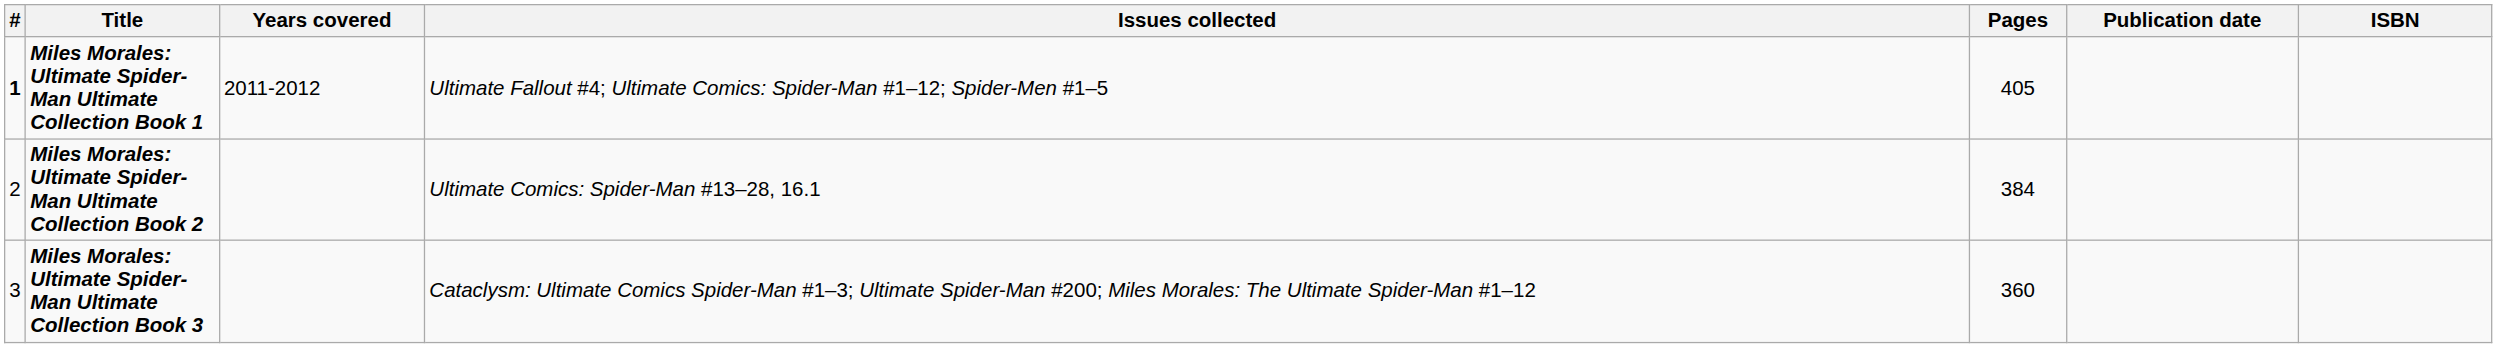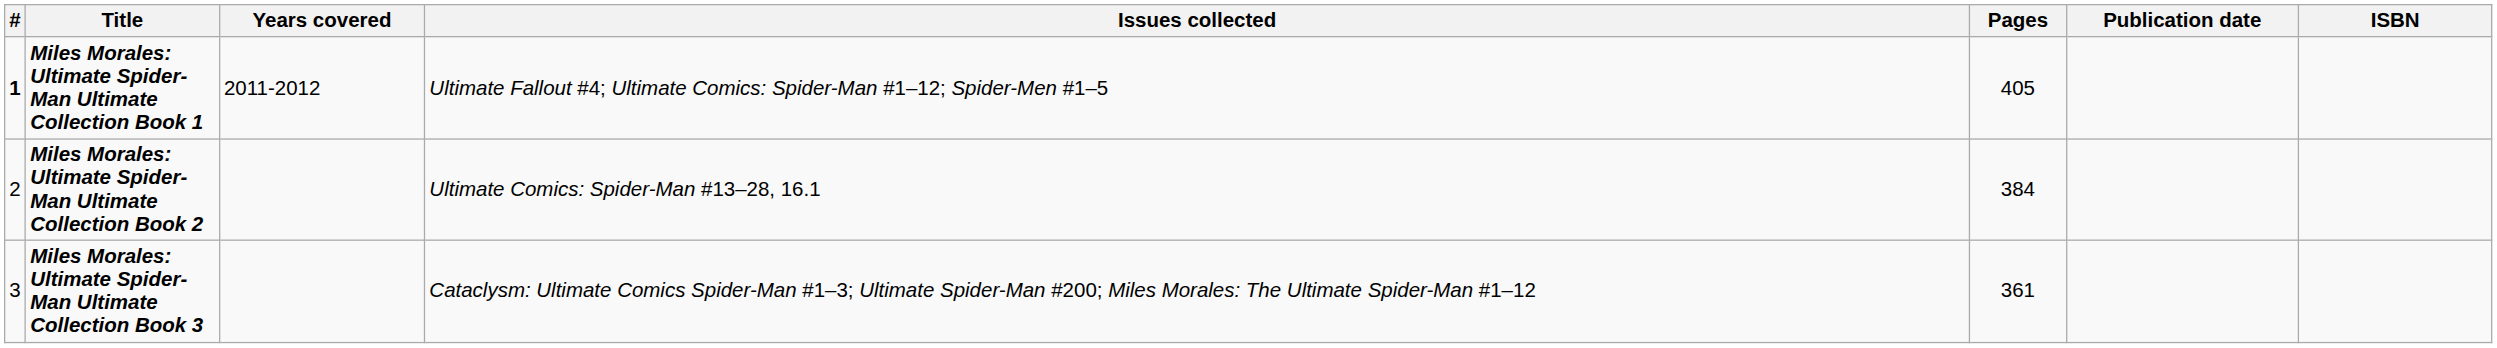row 4 | Pages: 360 -> 361
